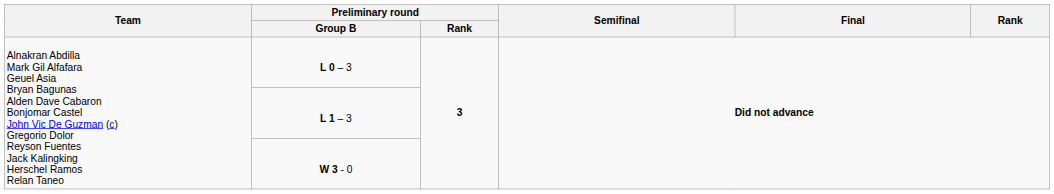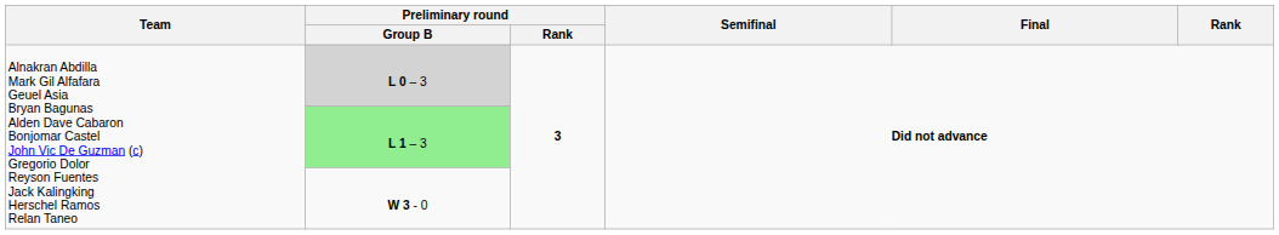L 0 – 3 | Preliminary round / Group B: no background -> lightgrey background
L 1 – 3 | Preliminary round / Group B: no background -> lightgreen background
